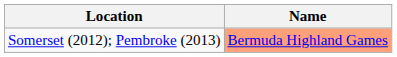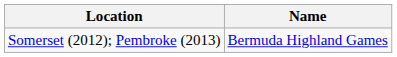Somerset (2012); Pembroke (2013) | Name: lightsalmon background -> no background
